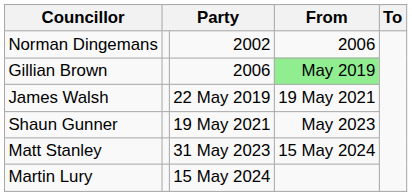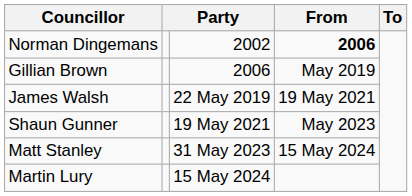Norman Dingemans | From: normal -> bold
Gillian Brown | From: lightgreen background -> no background
